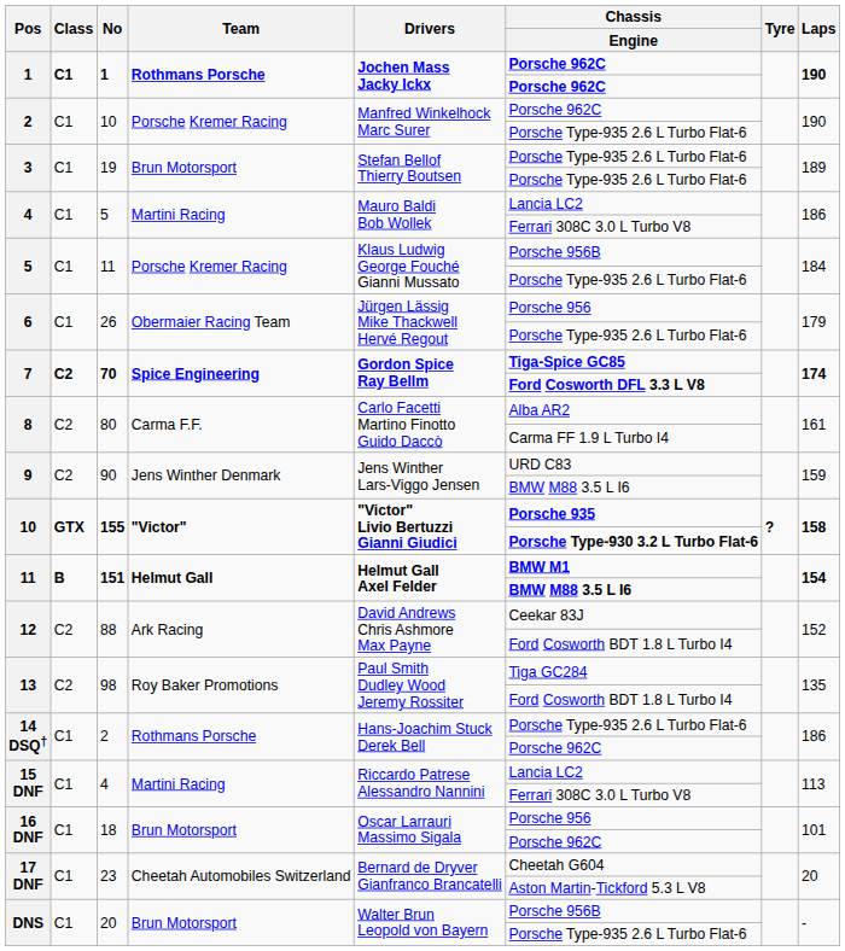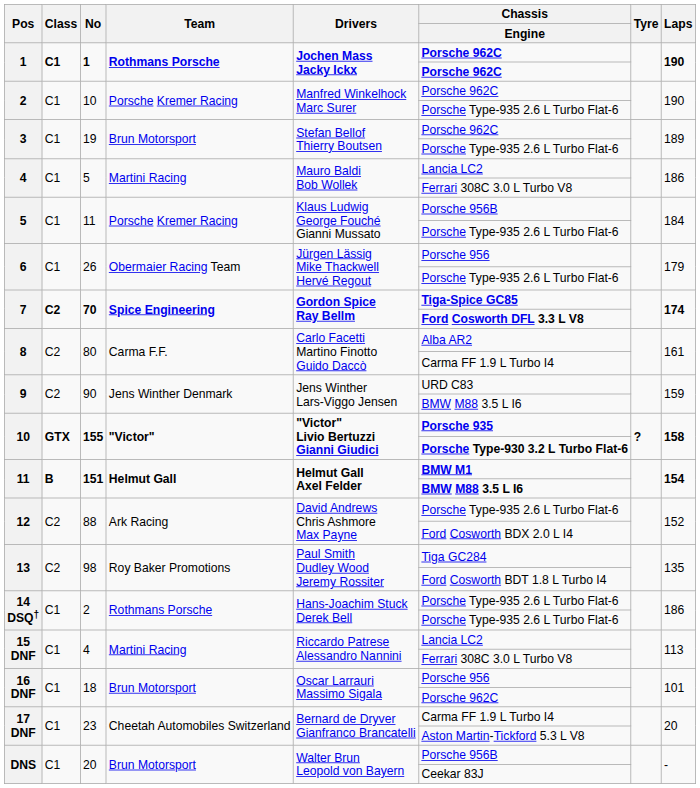row 7 | Chassis / Engine: Porsche Type-935 2.6 L Turbo Flat-6 -> Porsche 962C
row 25 | Chassis / Engine: Ceekar 83J -> Porsche Type-935 2.6 L Turbo Flat-6
row 26 | Chassis / Engine: Ford Cosworth BDT 1.8 L Turbo I4 -> Ford Cosworth BDX 2.0 L I4
row 30 | Chassis / Engine: Porsche 962C -> Porsche Type-935 2.6 L Turbo Flat-6
row 35 | Chassis / Engine: Cheetah G604 -> Carma FF 1.9 L Turbo I4
row 38 | Chassis / Engine: Porsche Type-935 2.6 L Turbo Flat-6 -> Ceekar 83J
